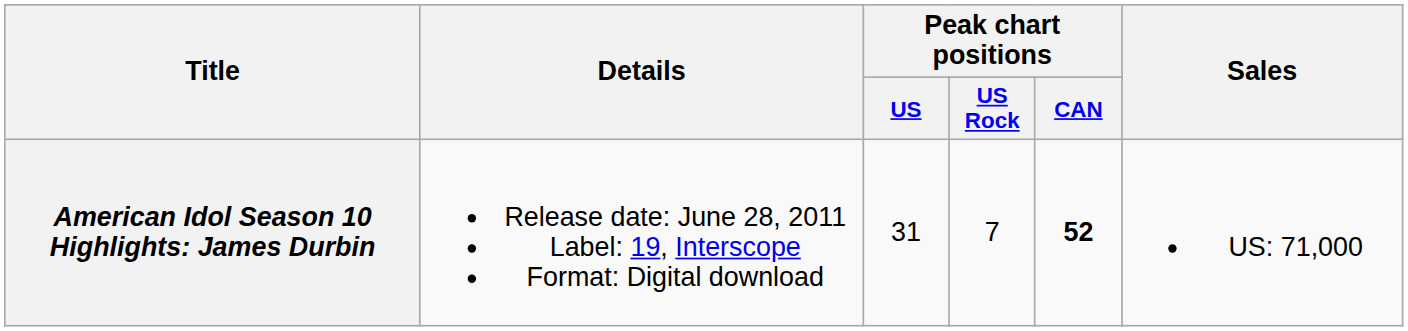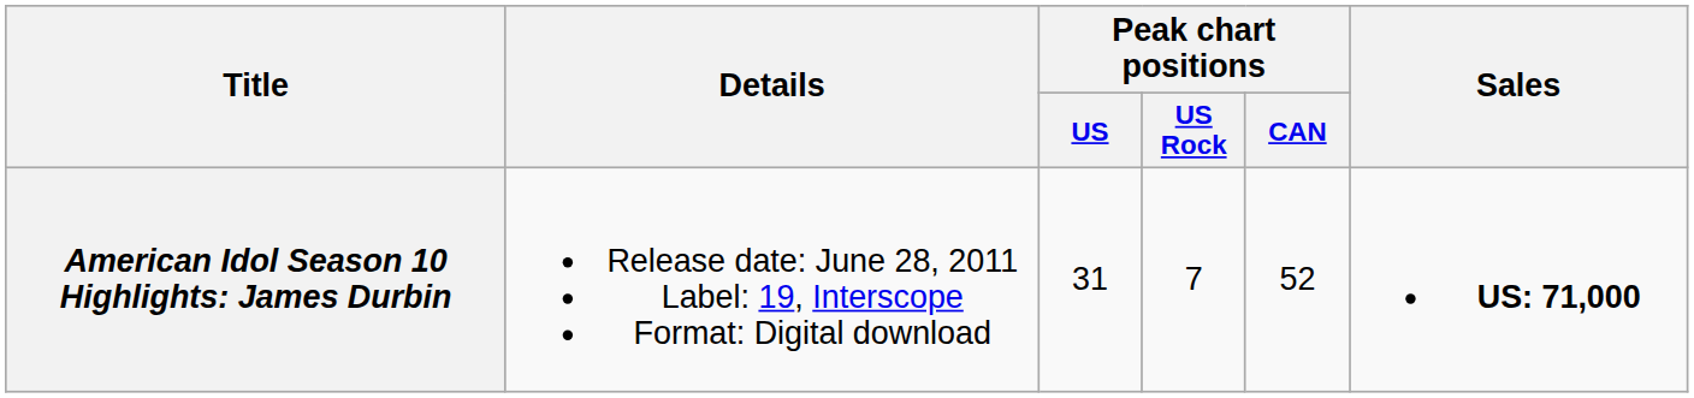American Idol Season 10 Highlights: James Durbin | Peak chart positions / CAN: bold -> normal
American Idol Season 10 Highlights: James Durbin | Sales: normal -> bold
